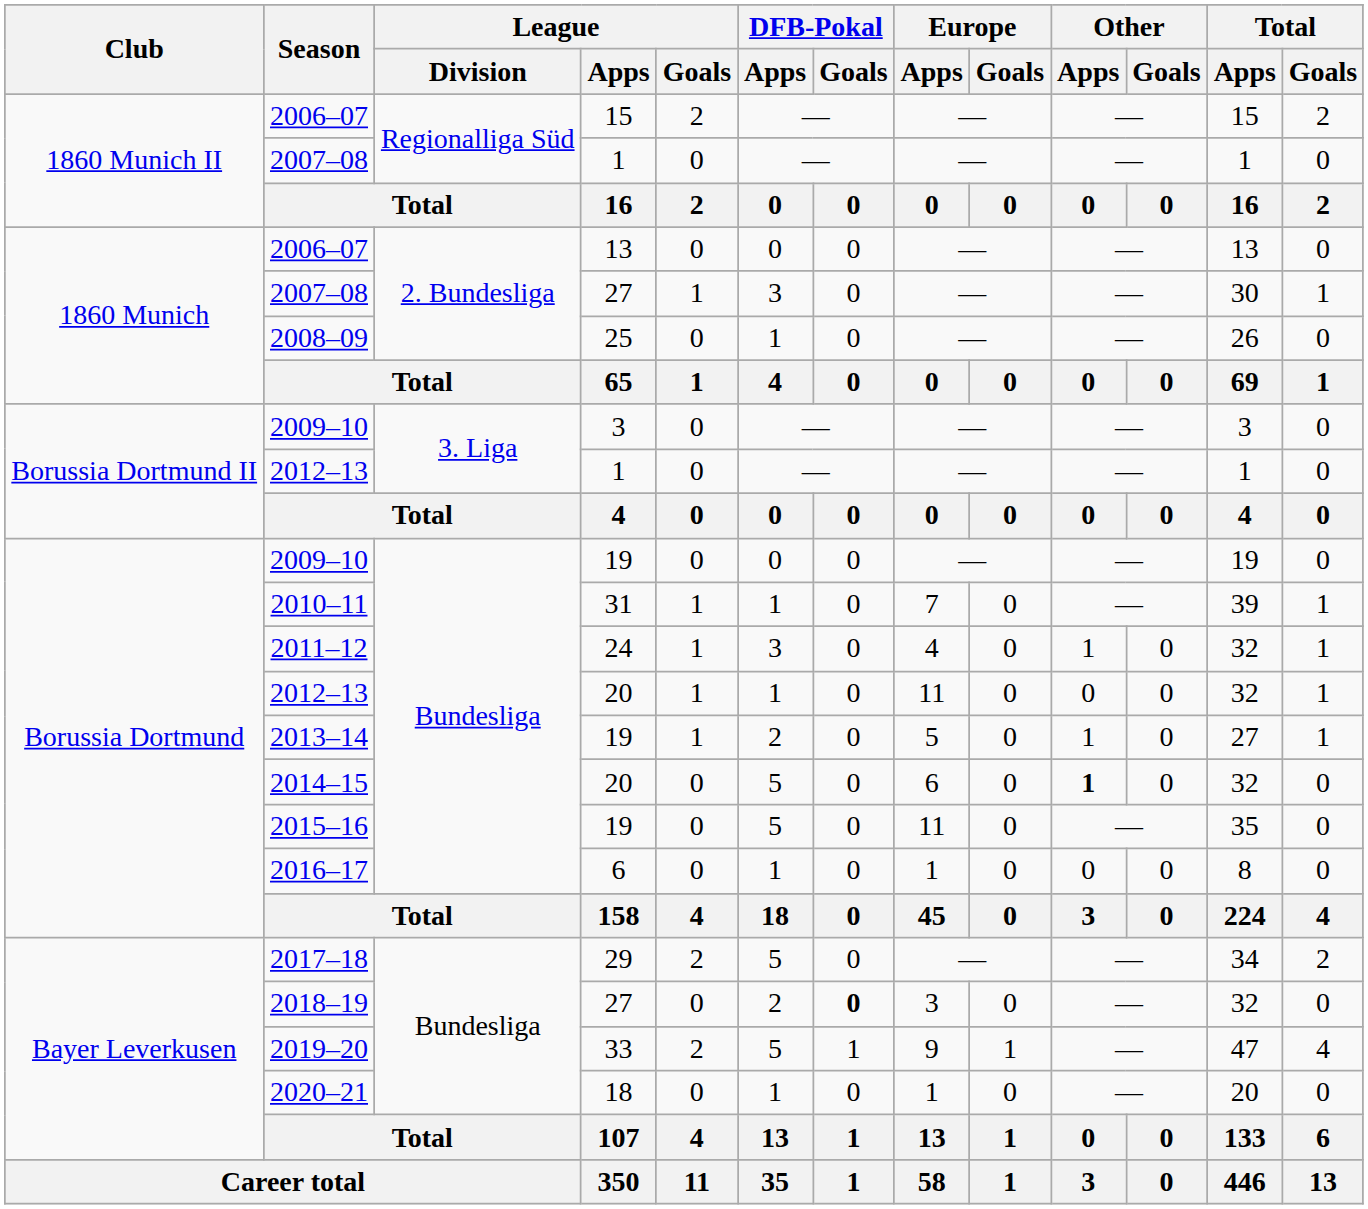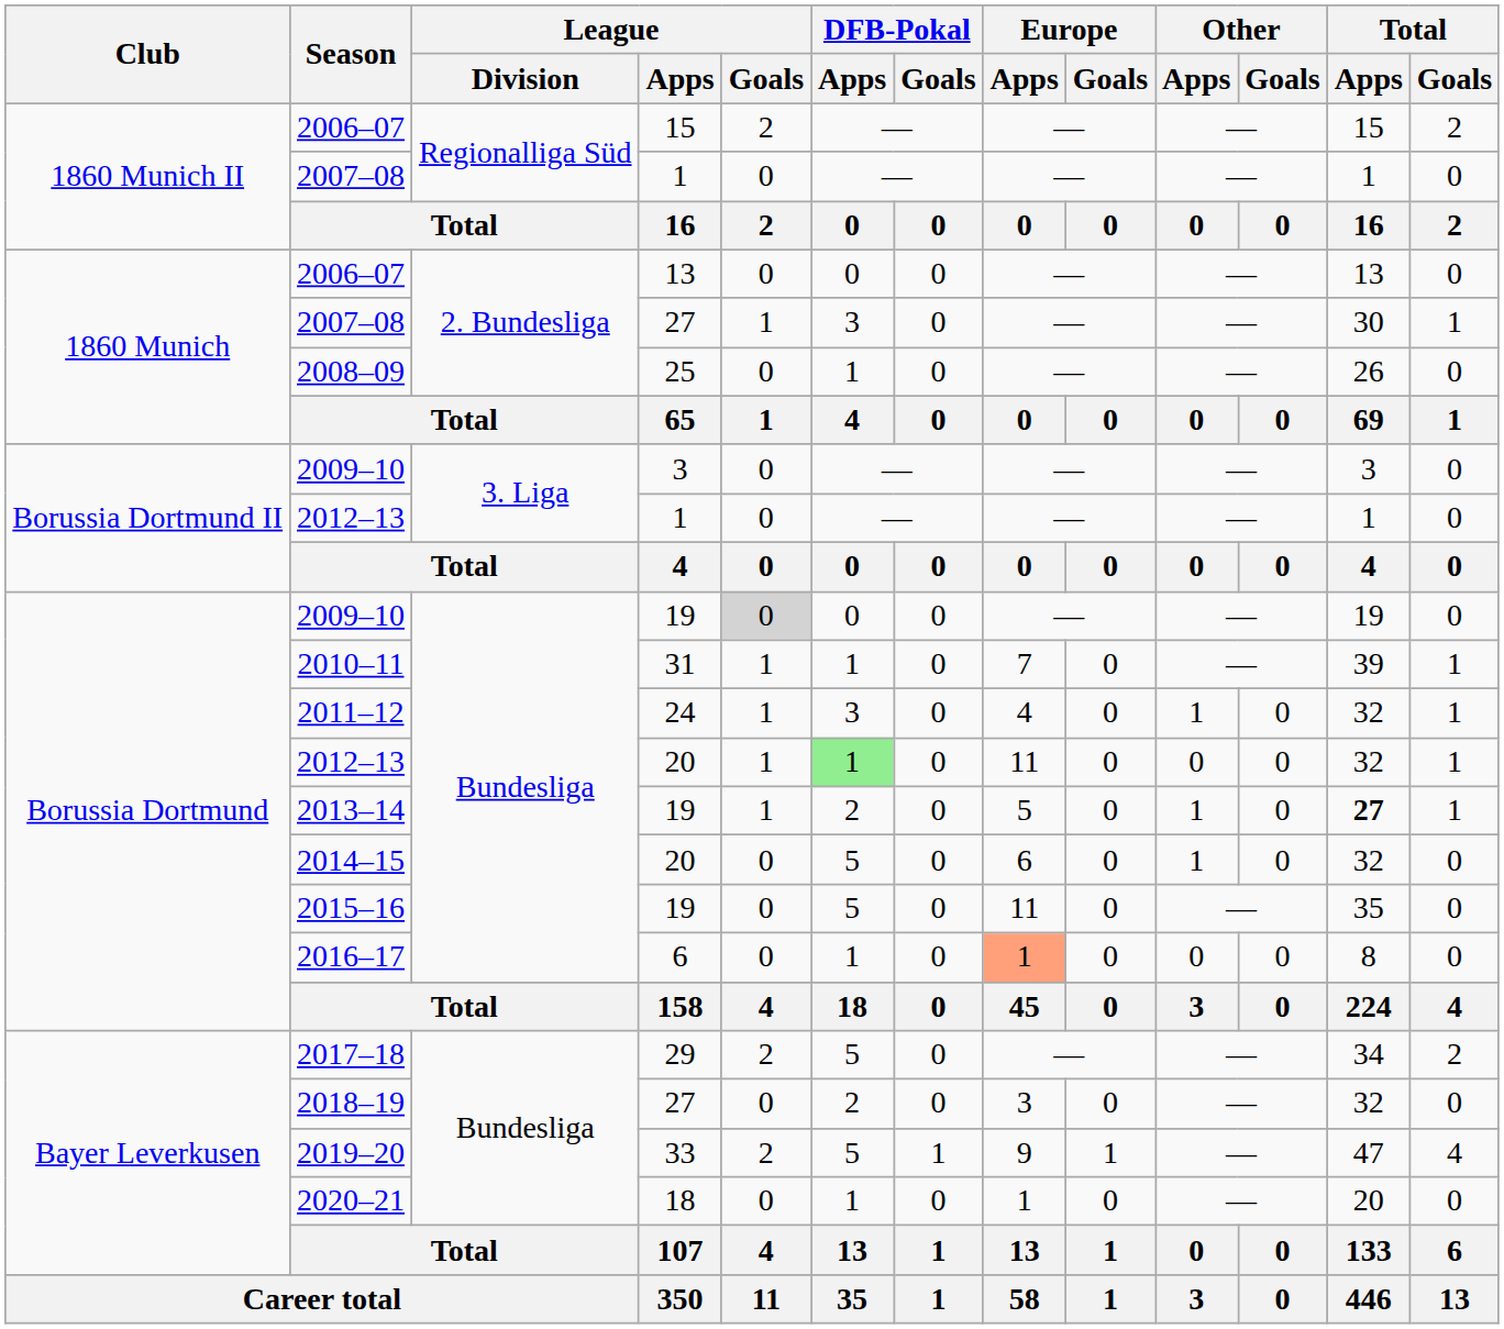2009–10 / 19 | League / Goals: no background -> lightgrey background
2012–13 / 20 | DFB-Pokal / Apps: no background -> lightgreen background
2013–14 | Total / Apps: normal -> bold
2014–15 | Other / Apps: bold -> normal
2016–17 | Europe / Apps: no background -> lightsalmon background
2018–19 | DFB-Pokal / Goals: bold -> normal
